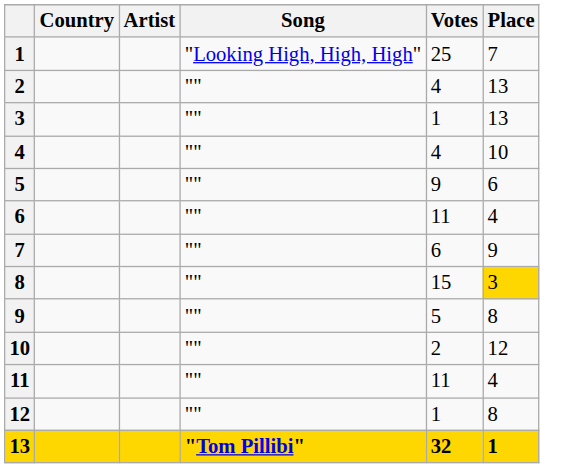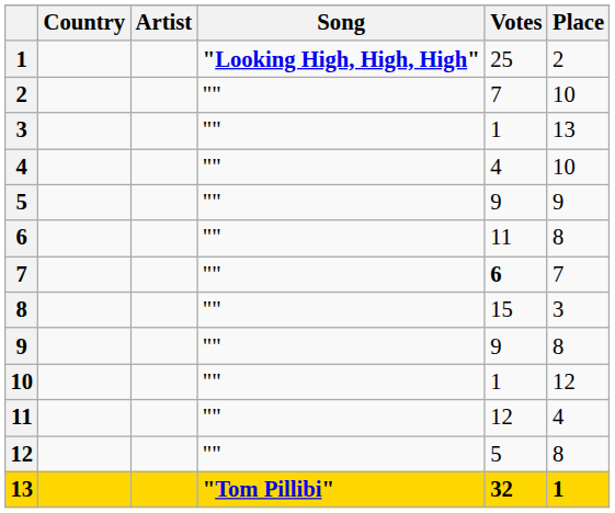row 2 | Song: normal -> bold
row 2 | Place: 7 -> 2
row 3 | Votes: 4 -> 7
row 3 | Place: 13 -> 10
row 6 | Place: 6 -> 9
row 7 | Place: 4 -> 8
row 8 | Votes: normal -> bold
row 8 | Place: 9 -> 7
row 9 | Place: gold background -> no background
row 10 | Votes: 5 -> 9
row 11 | Votes: 2 -> 1
row 12 | Votes: 11 -> 12
row 13 | Votes: 1 -> 5
